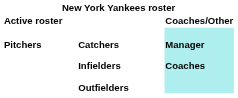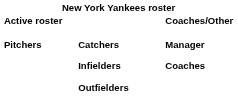Pitchers | Coaches/Other: paleturquoise background -> no background
